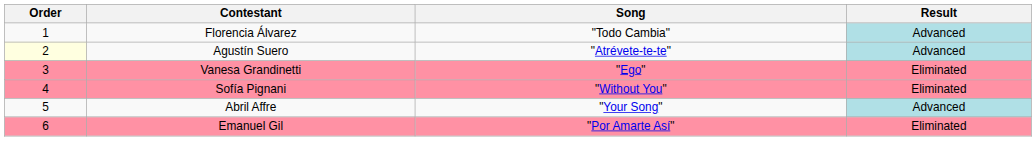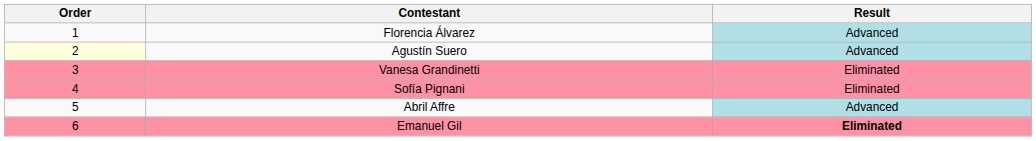- column: Song | "Todo Cambia" | "Atrévete-te-te" | "Ego" | "Without You" | "Your Song" | "Por Amarte Así"
Emanuel Gil | Result: normal -> bold
